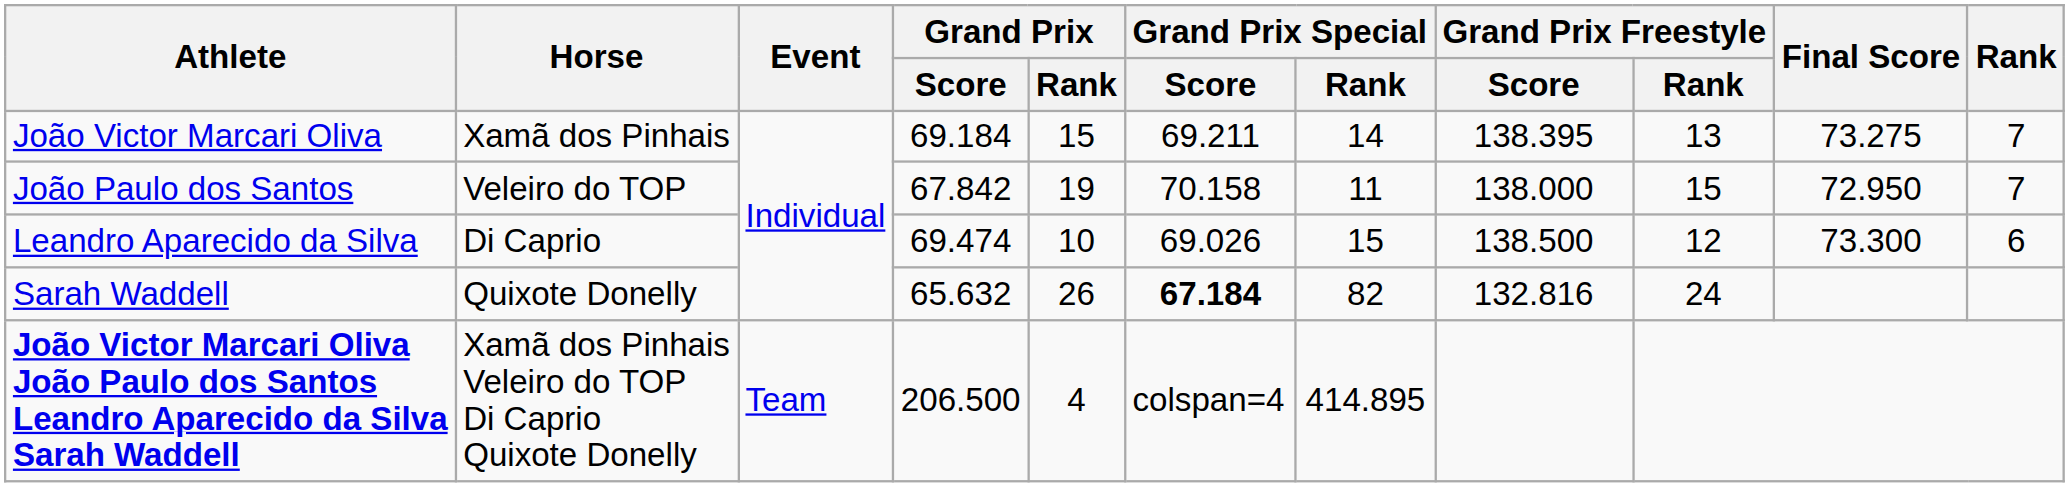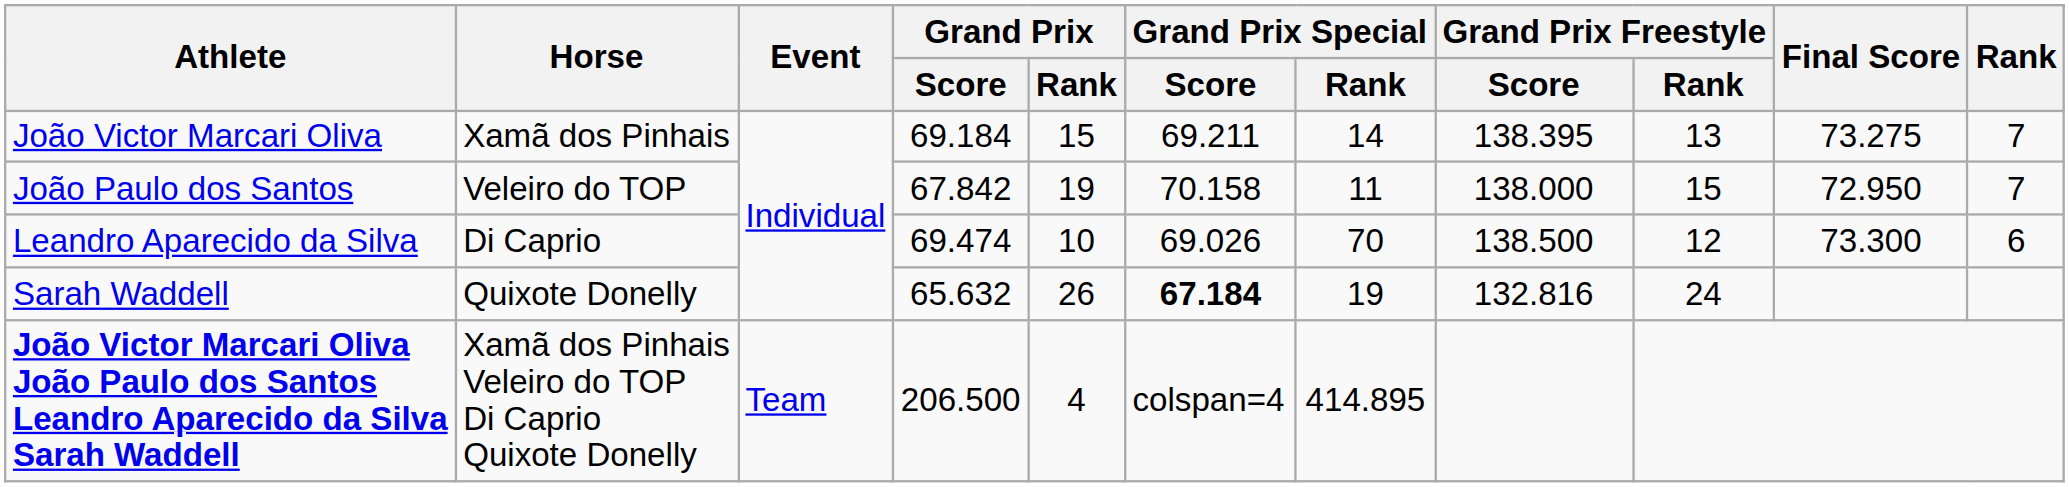Leandro Aparecido da Silva | Grand Prix Special / Rank: 15 -> 70
Sarah Waddell | Grand Prix Special / Rank: 82 -> 19
